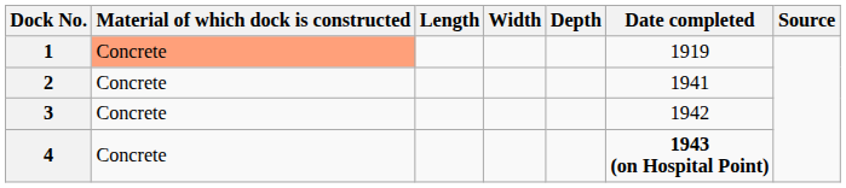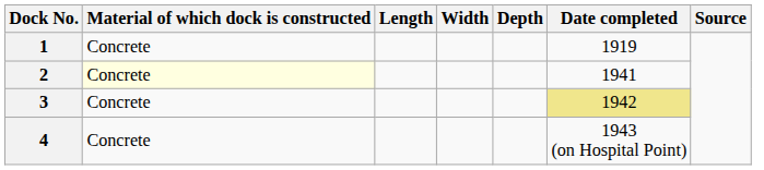1 | Material of which dock is constructed: lightsalmon background -> no background
2 | Material of which dock is constructed: no background -> lightyellow background
3 | Date completed: no background -> khaki background
4 | Date completed: bold -> normal
